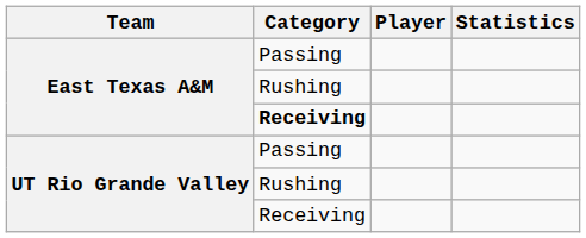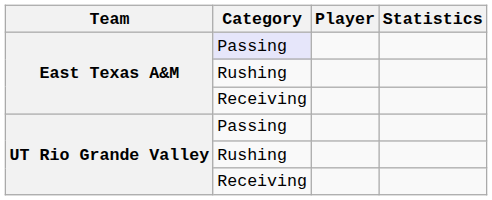East Texas A&M / Passing | Category: no background -> lavender background
East Texas A&M / Receiving | Category: bold -> normal
